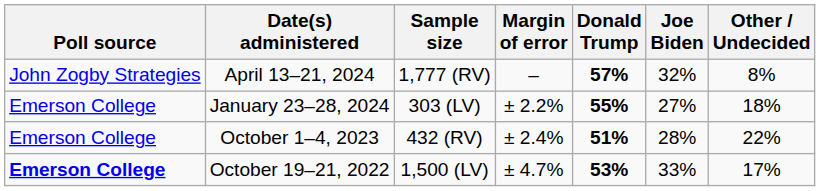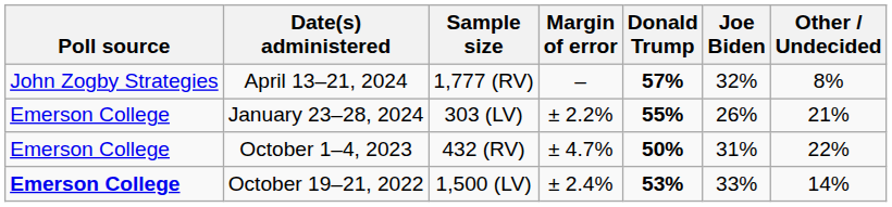January 23–28, 2024 | Joe Biden: 27% -> 26%
January 23–28, 2024 | Other / Undecided: 18% -> 21%
October 1–4, 2023 | Margin of error: ± 2.4% -> ± 4.7%
October 1–4, 2023 | Donald Trump: 51% -> 50%
October 1–4, 2023 | Joe Biden: 28% -> 31%
October 19–21, 2022 | Margin of error: ± 4.7% -> ± 2.4%
October 19–21, 2022 | Other / Undecided: 17% -> 14%
